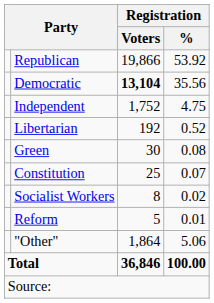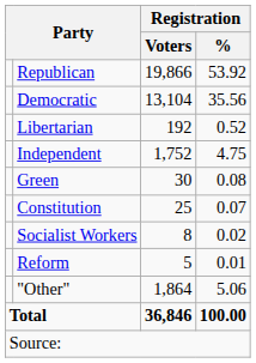Democratic | Registration / Voters: bold -> normal
rows swapped: Independent <-> Libertarian
